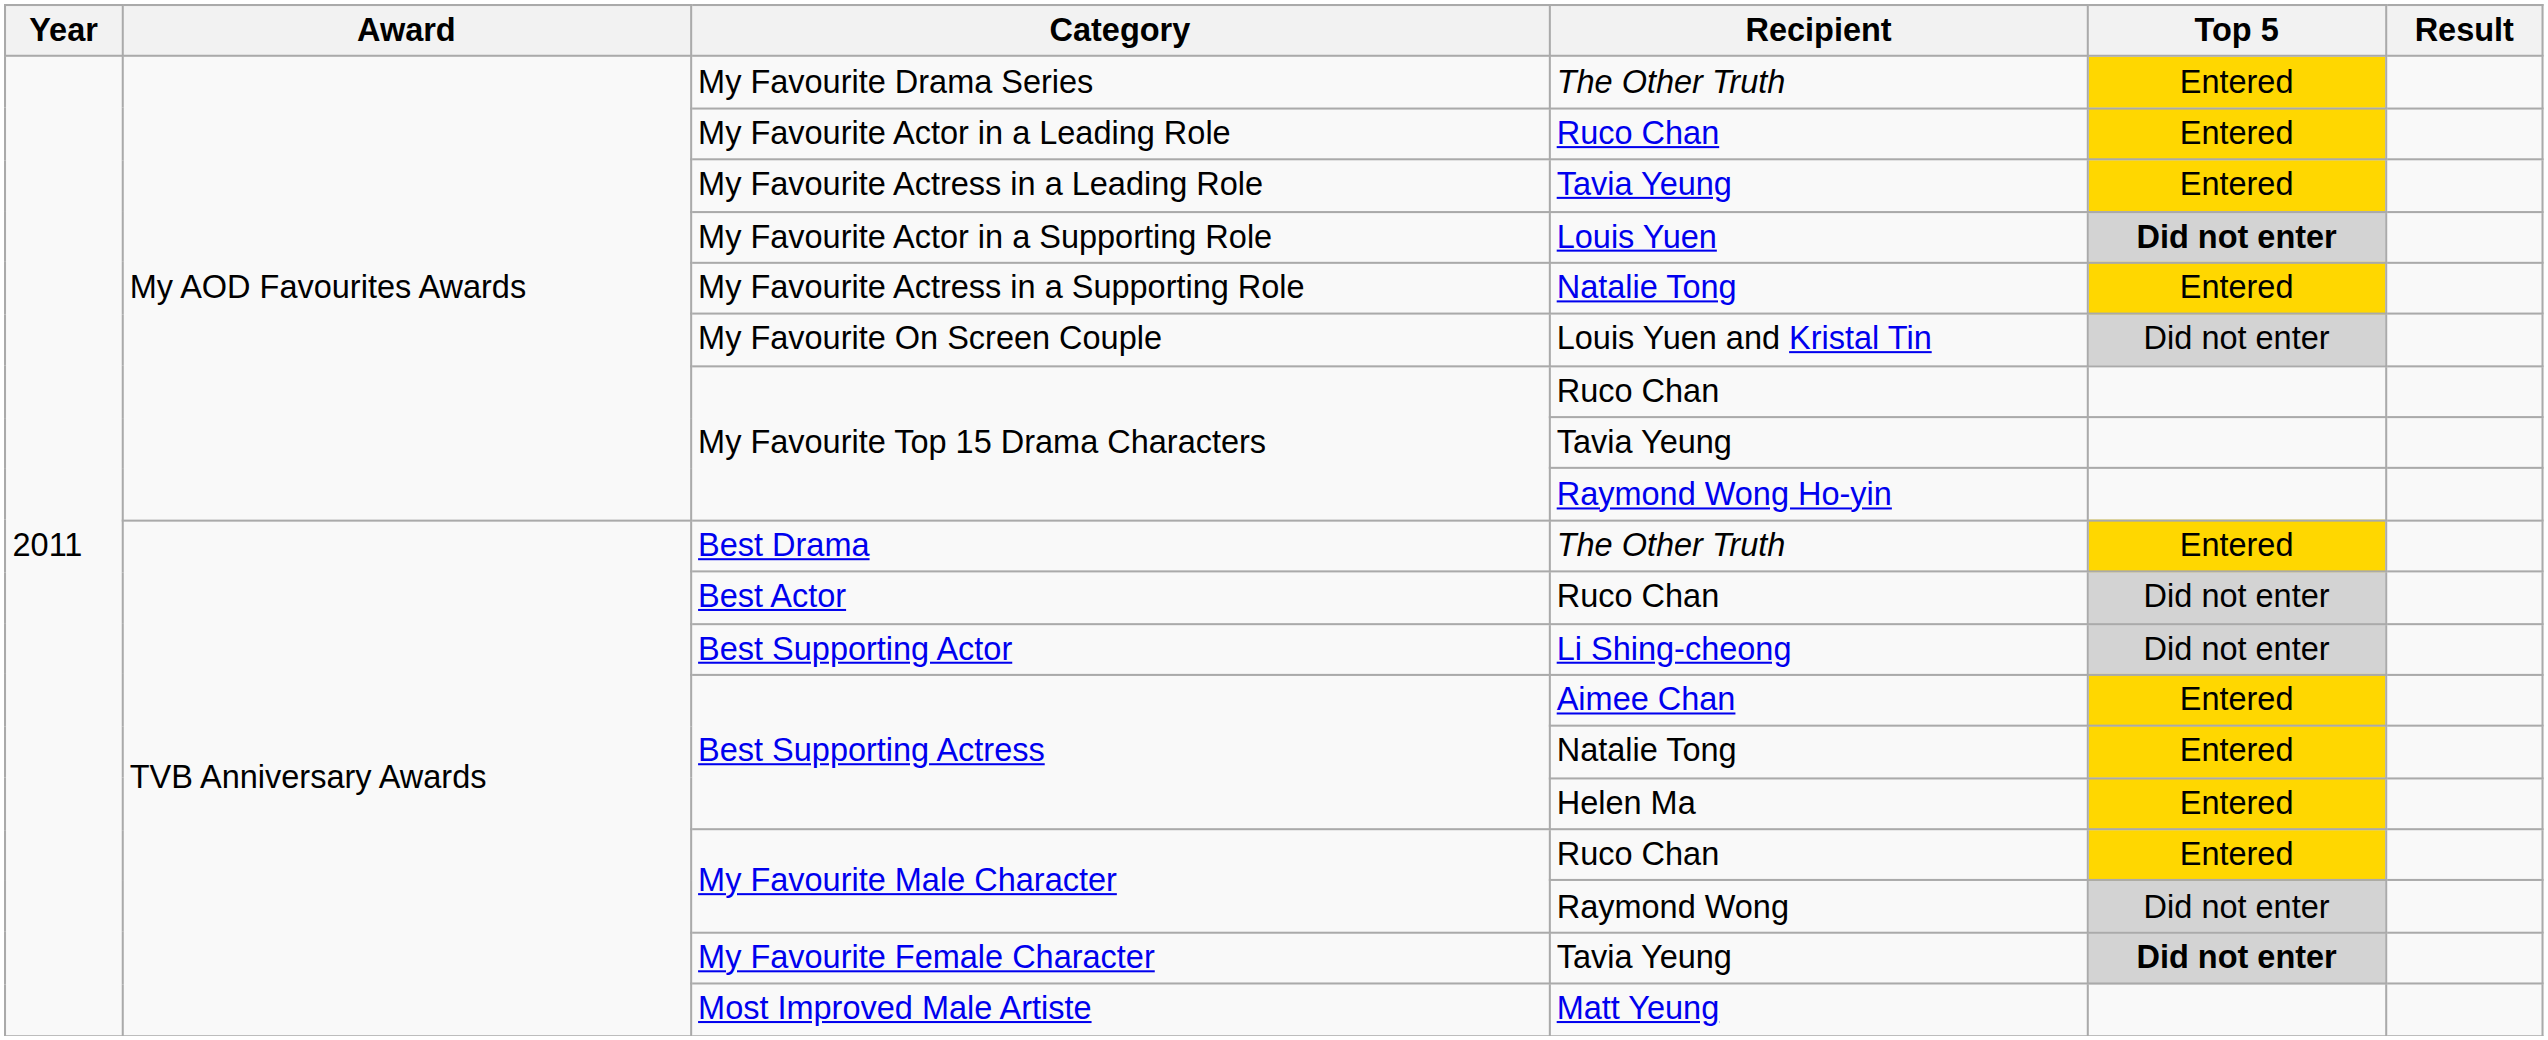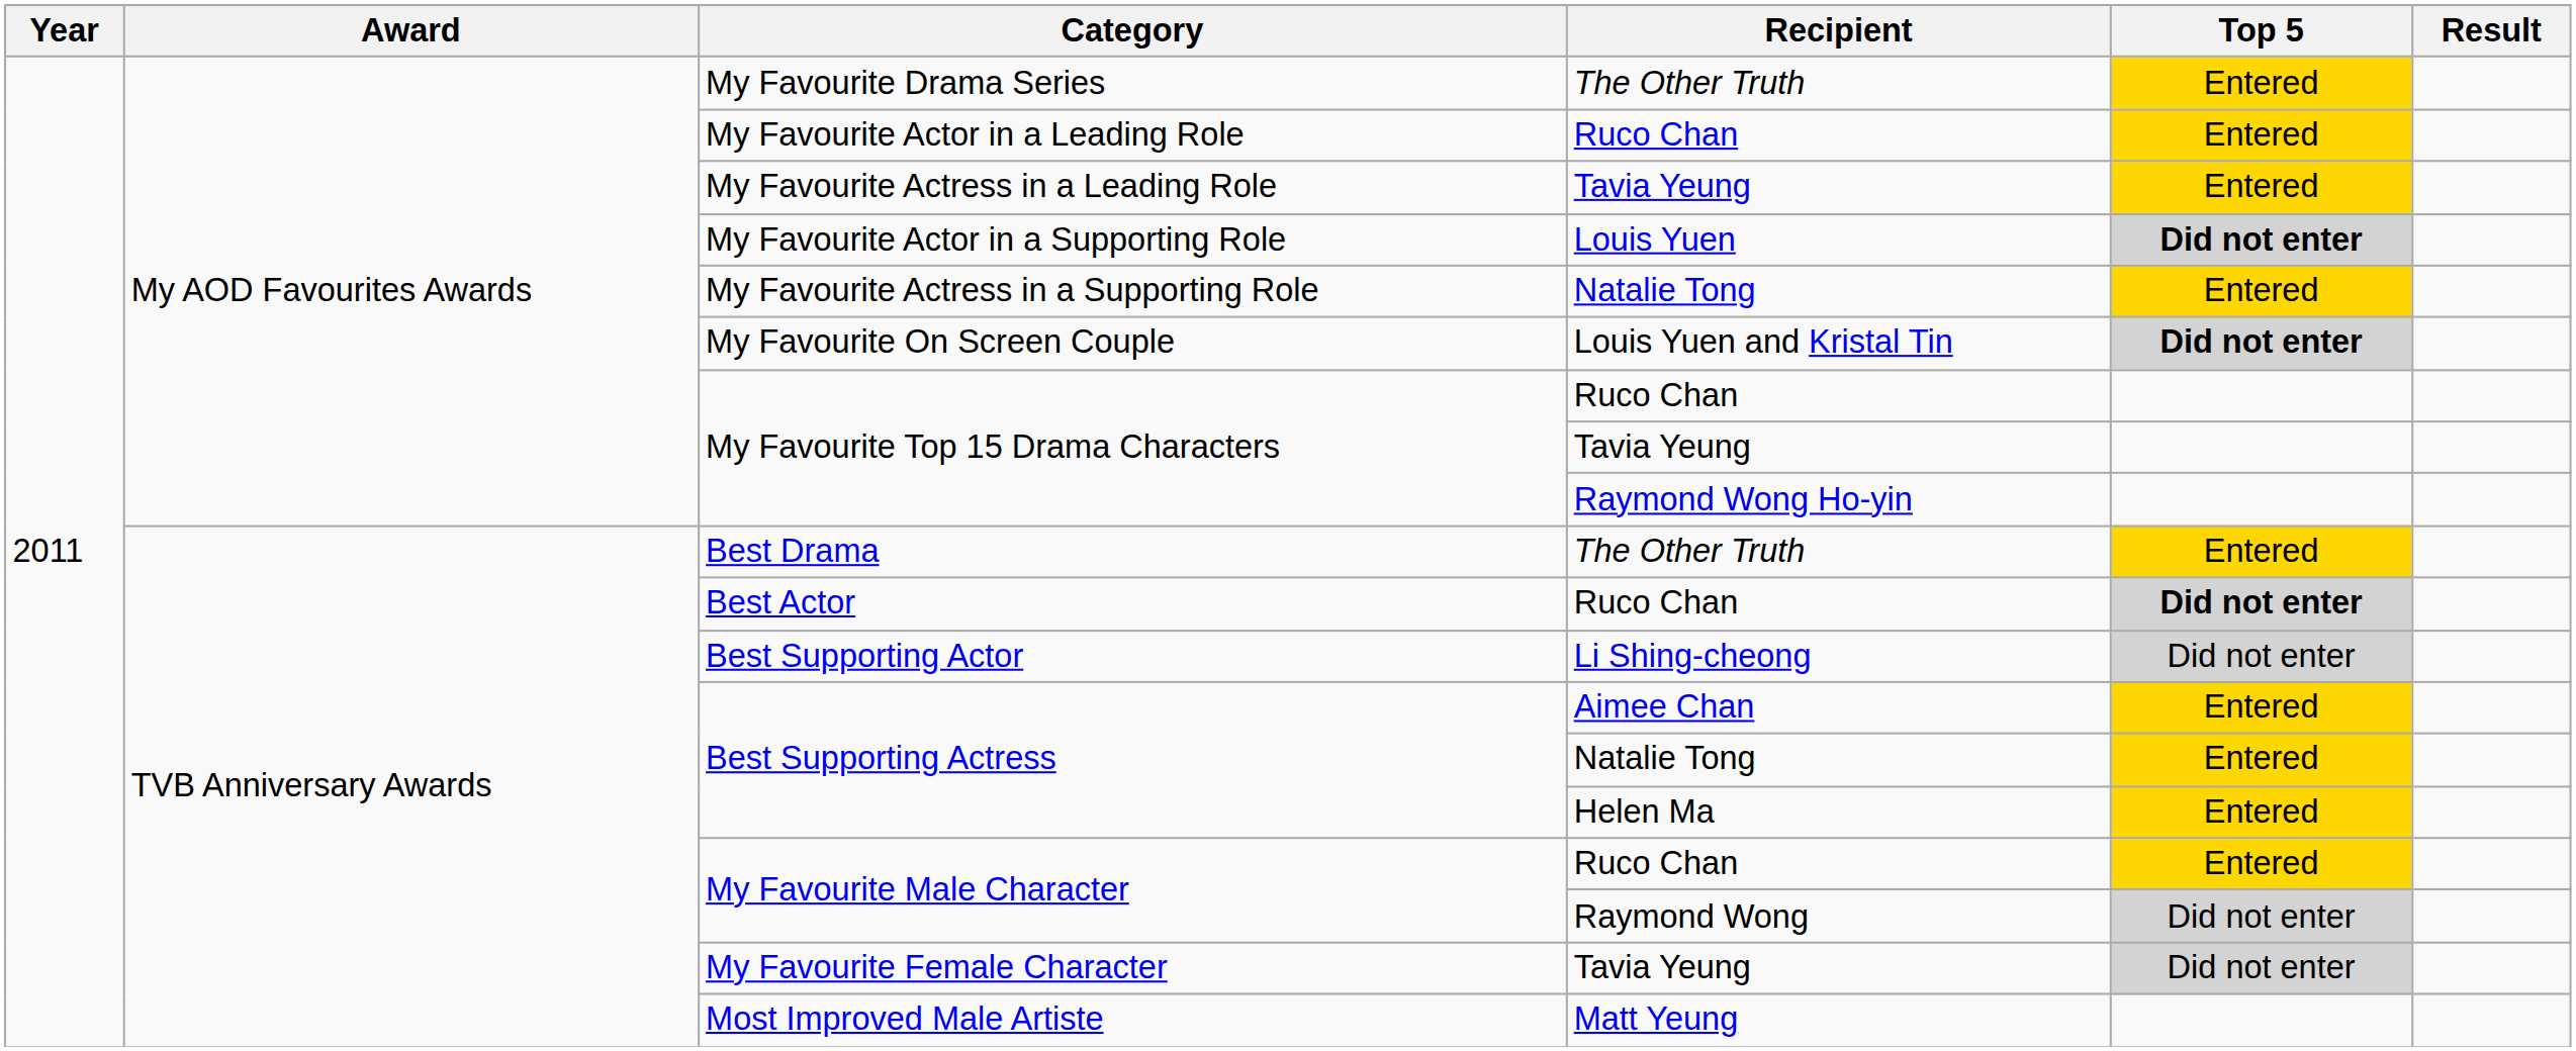My Favourite On Screen Couple | Top 5: normal -> bold
Best Actor | Top 5: normal -> bold
My Favourite Female Character | Top 5: bold -> normal
